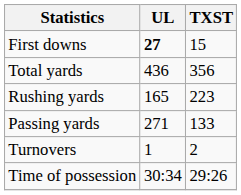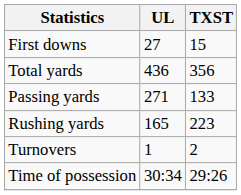First downs | UL: bold -> normal
rows swapped: Rushing yards <-> Passing yards
